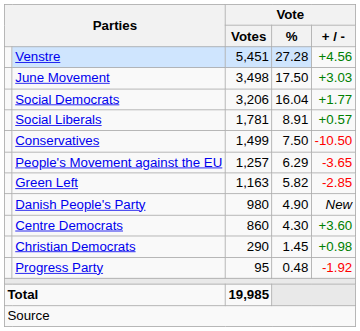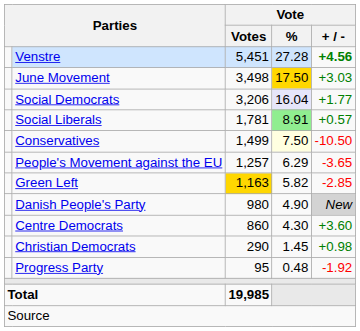Venstre | Vote / + / -: normal -> bold
June Movement | Vote / %: no background -> gold background
Social Democrats | Vote / %: no background -> lavender background
Social Liberals | Vote / %: no background -> lightgreen background
Conservatives | Vote / %: no background -> lightyellow background
Green Left | Vote / Votes: no background -> gold background
Danish People's Party | Vote / + / -: no background -> lightgrey background
